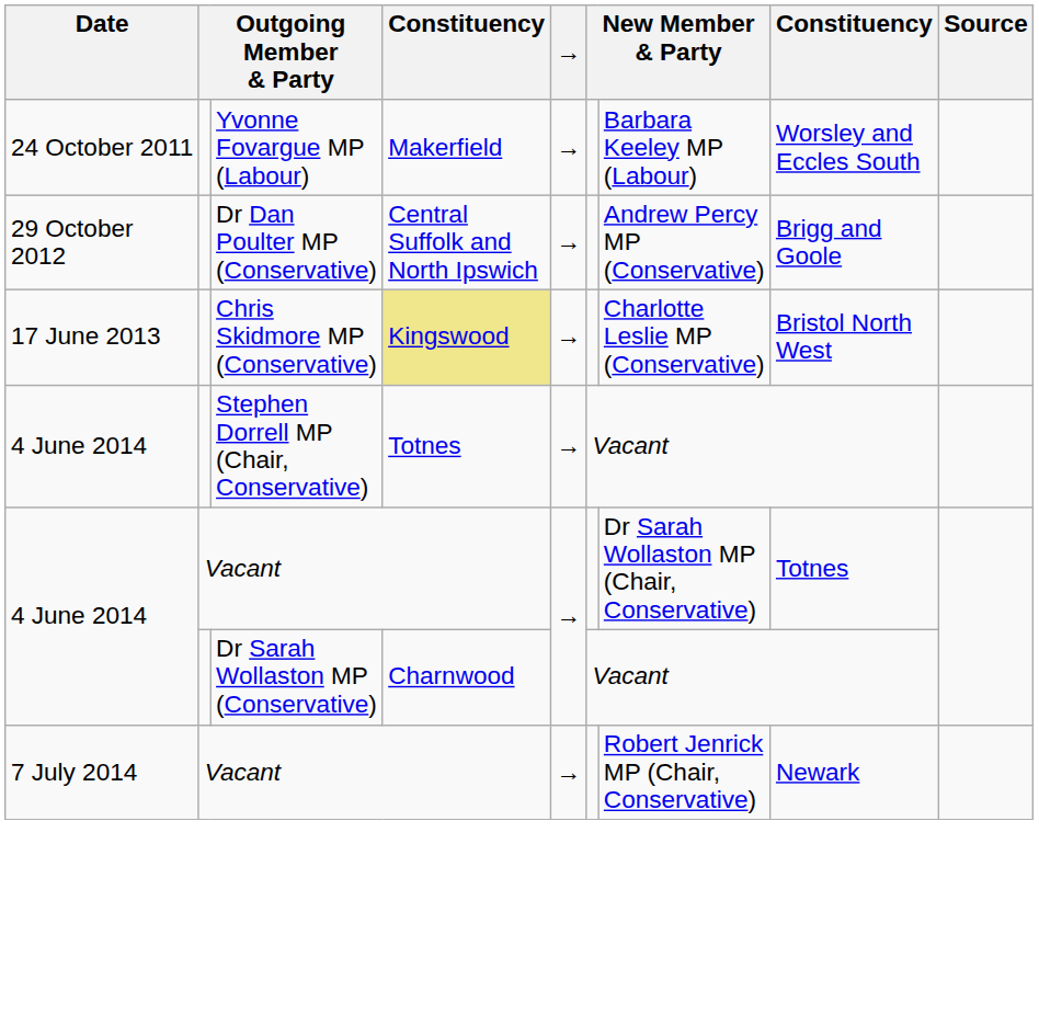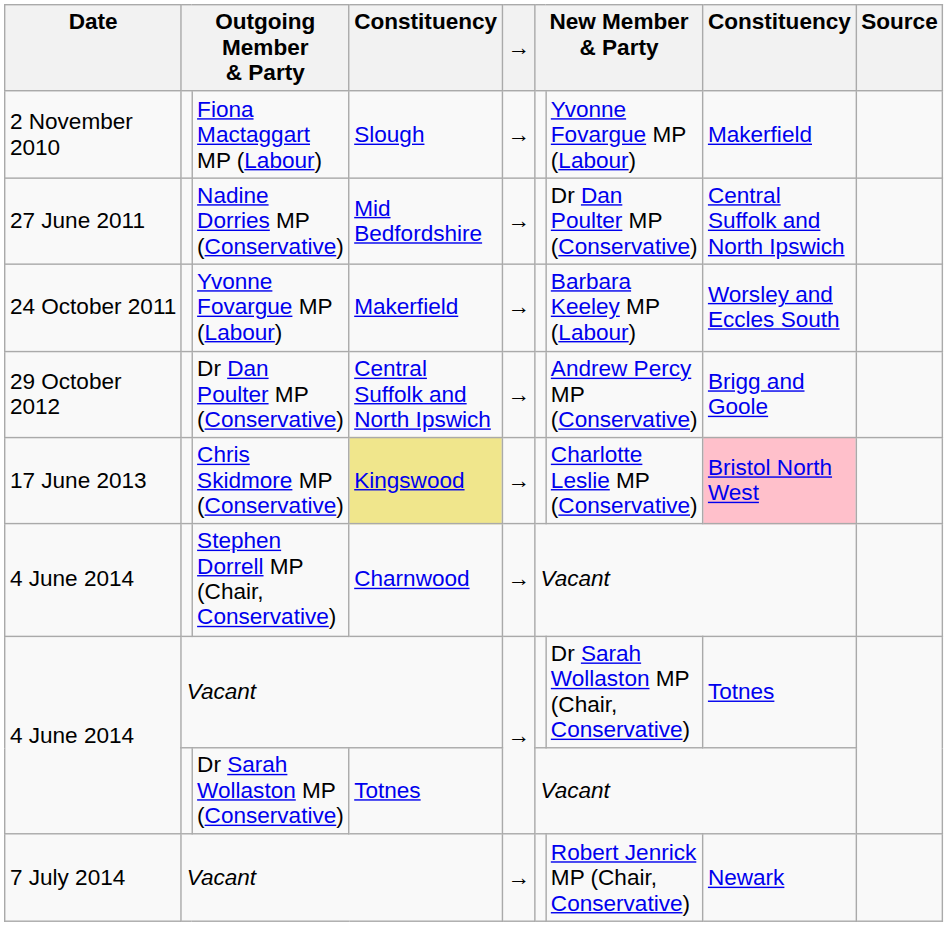+ row: 2 November 2010 | Fiona Mactaggart MP (Labour) | Slough | → | Yvonne Fovargue MP (Labour) | Makerfield
+ row: 27 June 2011 | Nadine Dorries MP (Conservative) | Mid Bedfordshire | → | Dr Dan Poulter MP (Conservative) | Central Suffolk and North Ipswich
Chris Skidmore MP (Conservative) | column 8: no background -> pink background
Stephen Dorrell MP (Chair, Conservative) | column 4: Totnes -> Charnwood
Dr Sarah Wollaston MP (Conservative) | column 4: Charnwood -> Totnes
